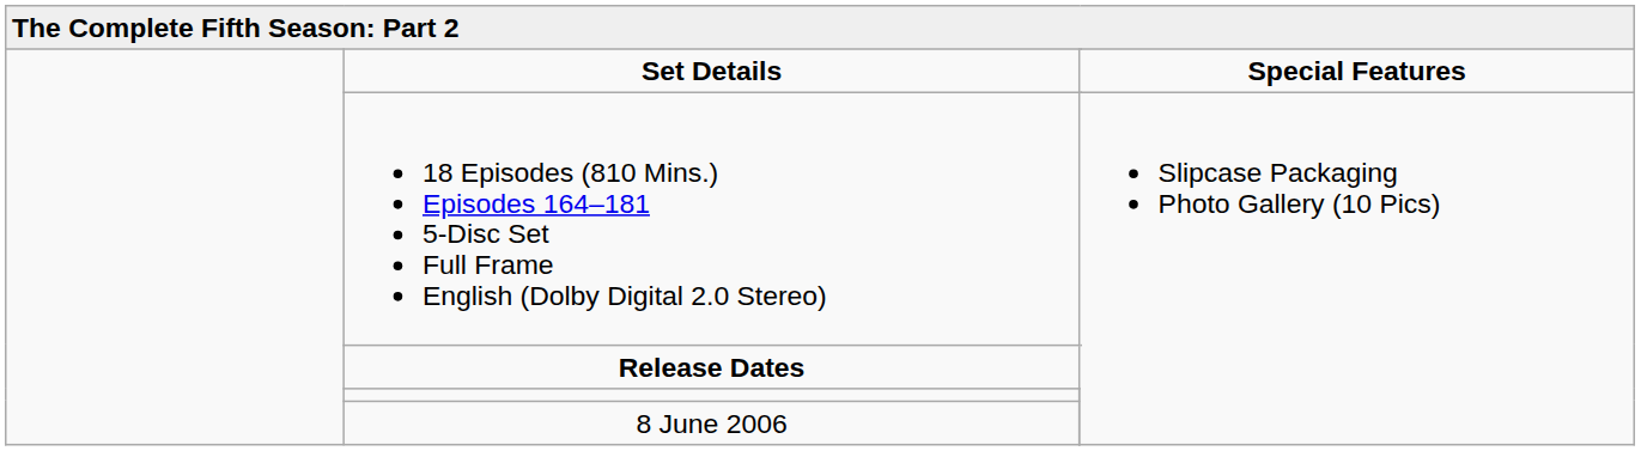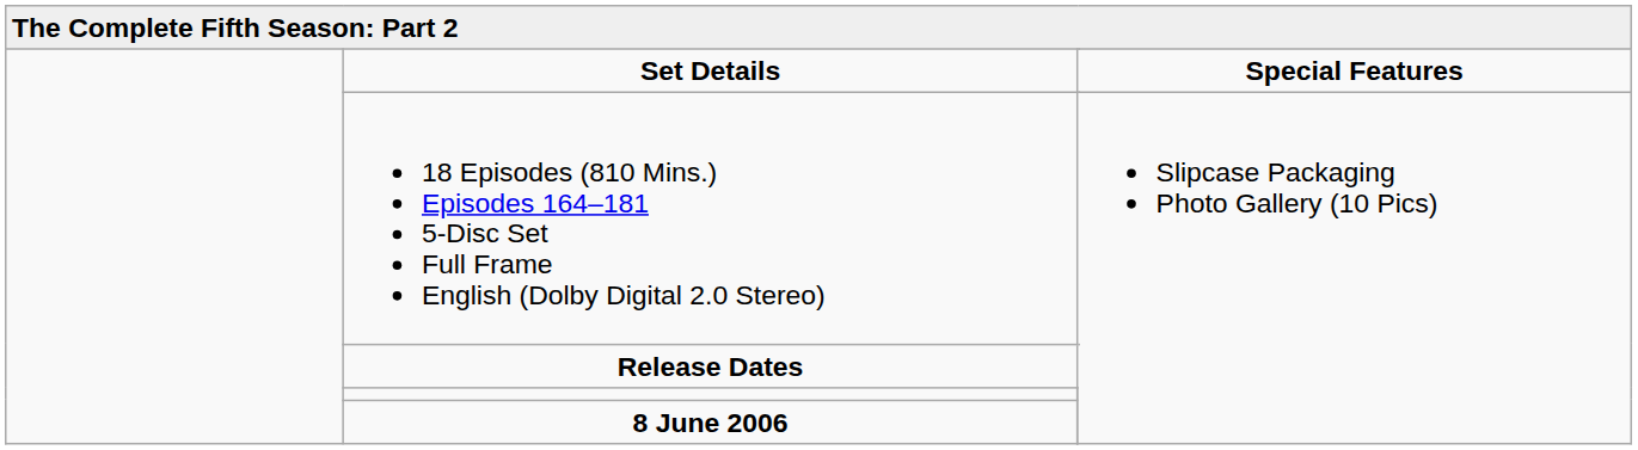8 June 2006 | column 2: normal -> bold
